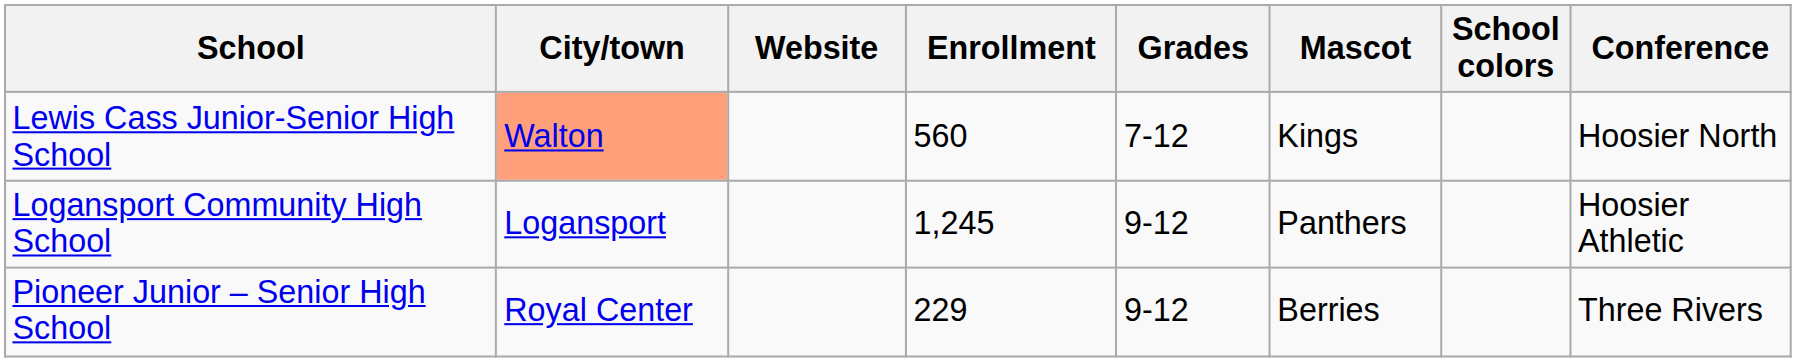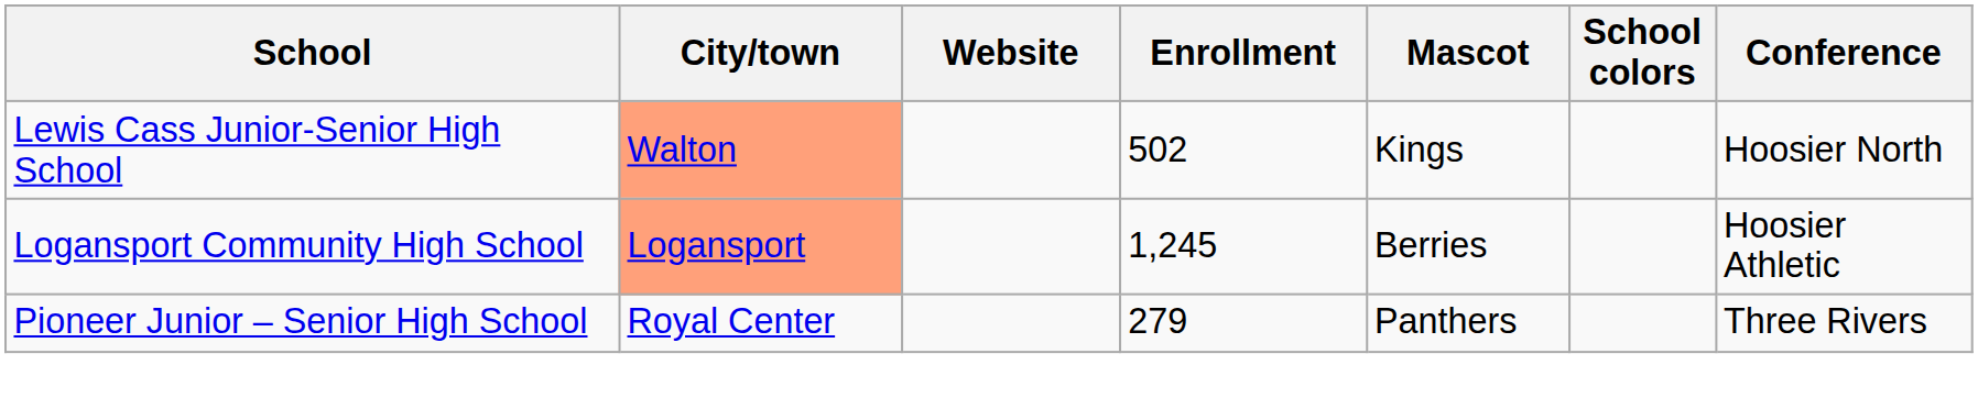- column: Grades | 7-12 | 9-12 | 9-12
Lewis Cass Junior-Senior High School | Enrollment: 560 -> 502
Logansport Community High School | City/town: no background -> lightsalmon background
Logansport Community High School | Mascot: Panthers -> Berries
Pioneer Junior – Senior High School | Enrollment: 229 -> 279
Pioneer Junior – Senior High School | Mascot: Berries -> Panthers
